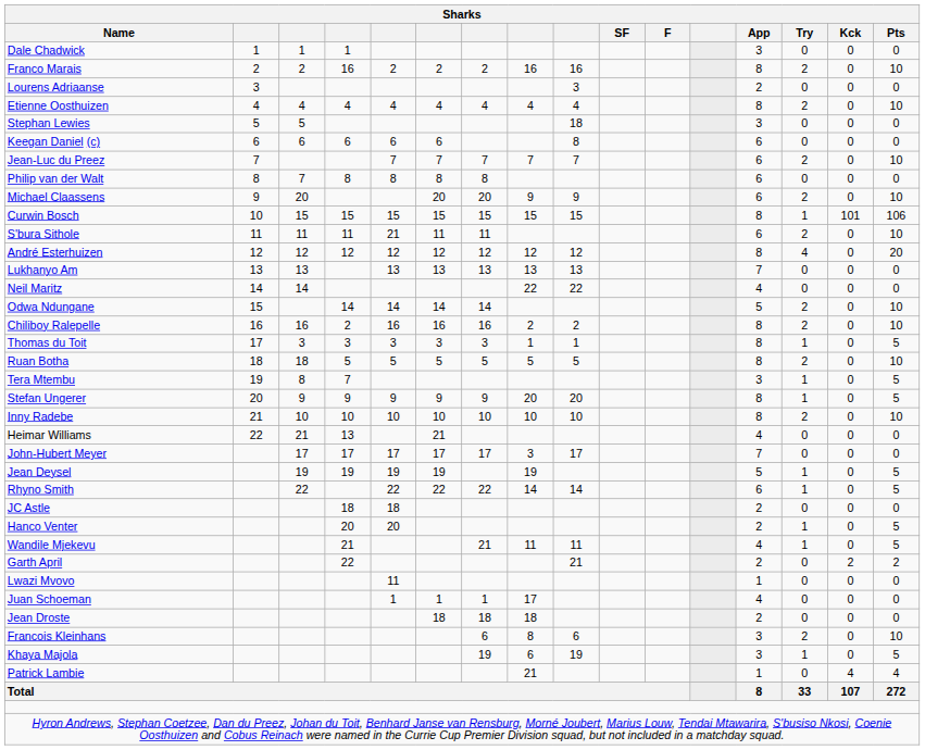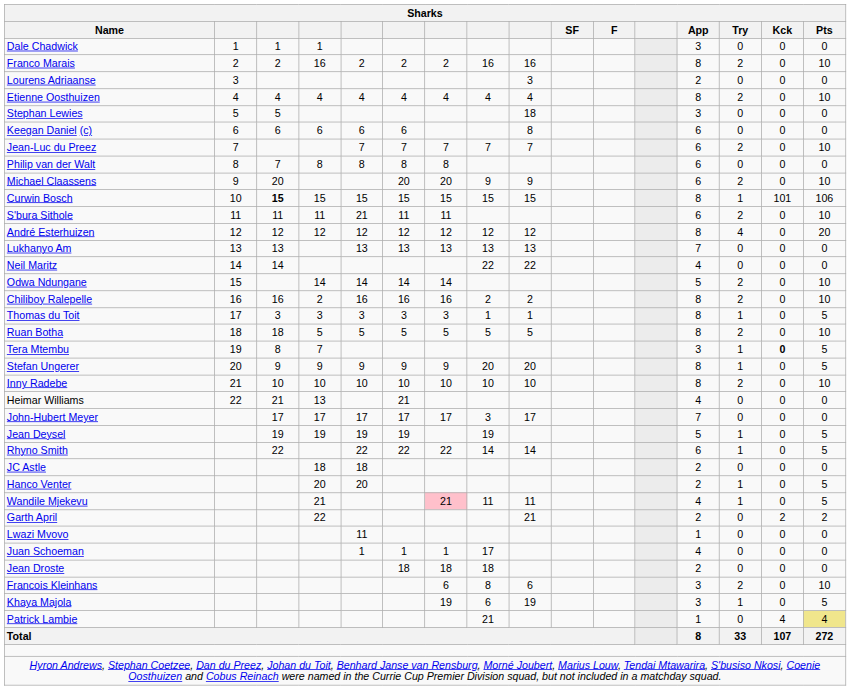Curwin Bosch | column 3: normal -> bold
Tera Mtembu | Kck: normal -> bold
Wandile Mjekevu | column 7: no background -> pink background
Patrick Lambie | Pts: no background -> khaki background
